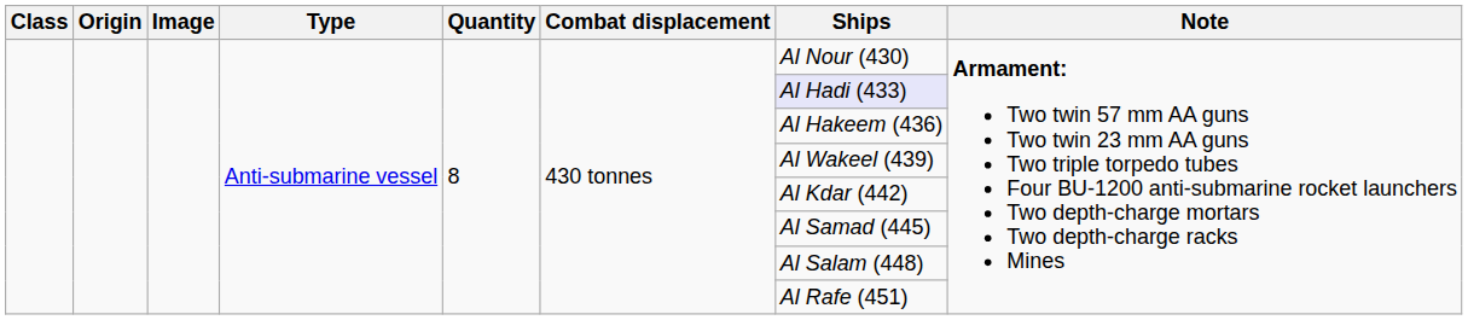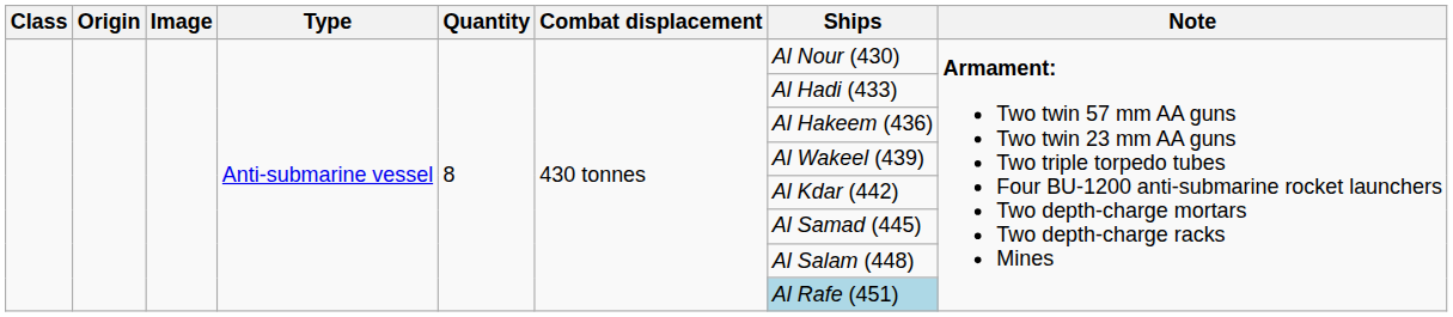row 3 | Ships: lavender background -> no background
row 9 | Ships: no background -> lightblue background
